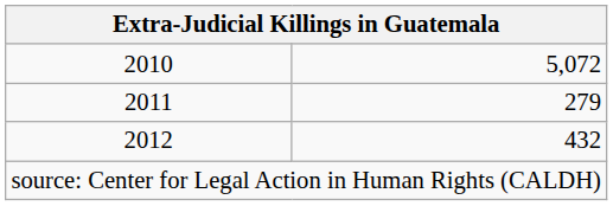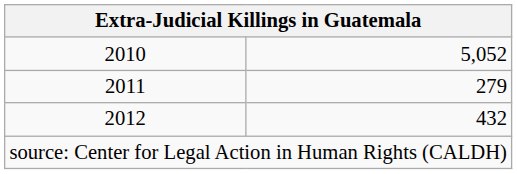2010 | column 2: 5,072 -> 5,052
